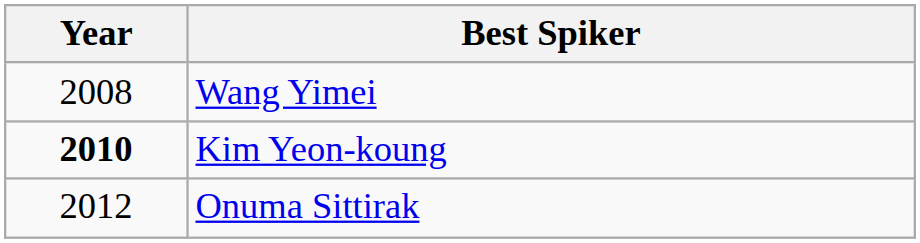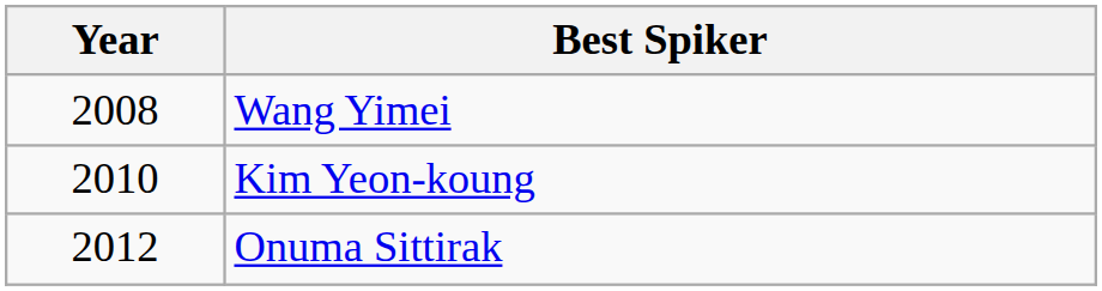Kim Yeon-koung | Year: bold -> normal
